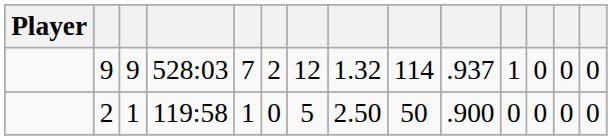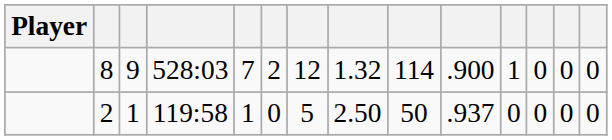row 2 | column 2: 9 -> 8
row 2 | column 10: .937 -> .900
row 3 | column 10: .900 -> .937
